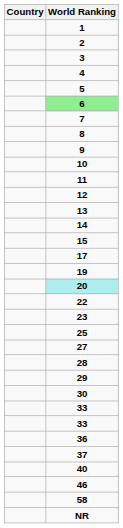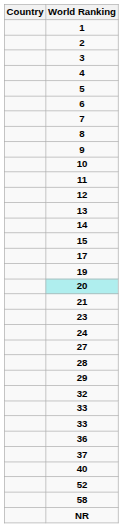row 7 | World Ranking: lightgreen background -> no background
row 20 | World Ranking: 22 -> 21
row 22 | World Ranking: 25 -> 24
row 26 | World Ranking: 30 -> 32
row 32 | World Ranking: 46 -> 52
